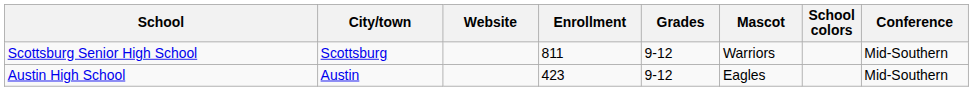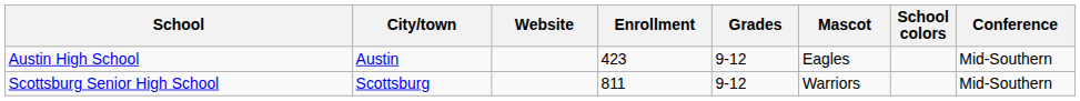rows swapped: Austin High School <-> Scottsburg Senior High School
